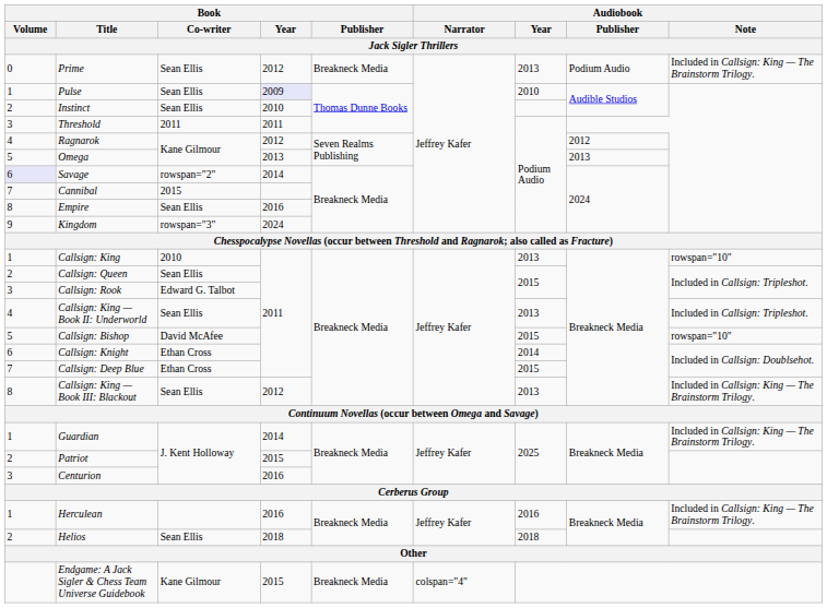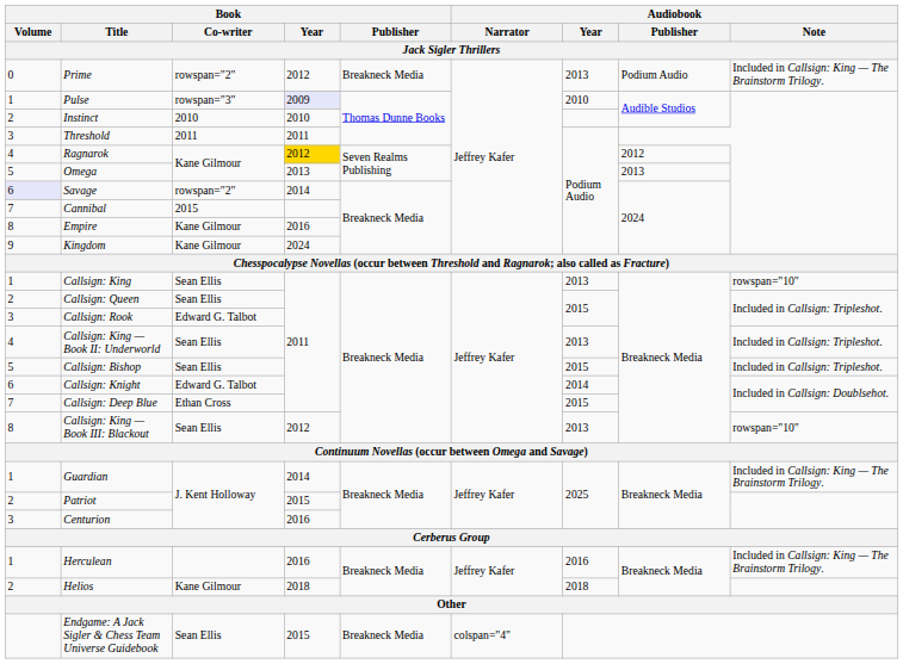Prime | Book / Co-writer: Sean Ellis -> rowspan="2"
Pulse | Book / Co-writer: Sean Ellis -> rowspan="3"
Instinct | Book / Co-writer: Sean Ellis -> 2010
Ragnarok | Book / Year: no background -> gold background
Empire | Book / Co-writer: Sean Ellis -> Kane Gilmour
Kingdom | Book / Co-writer: rowspan="3" -> Kane Gilmour
Callsign: King | Book / Co-writer: 2010 -> Sean Ellis
Callsign: Bishop | Book / Co-writer: David McAfee -> Sean Ellis
Callsign: Bishop | Audiobook / Note: rowspan="10" -> Included in Callsign: Tripleshot.
Callsign: Knight | Book / Co-writer: Ethan Cross -> Edward G. Talbot
Callsign: King — Book III: Blackout | Audiobook / Note: Included in Callsign: King — The Brainstorm Trilogy. -> rowspan="10"
Helios | Book / Co-writer: Sean Ellis -> Kane Gilmour
Endgame: A Jack Sigler & Chess Team Universe Guidebook | Book / Co-writer: Kane Gilmour -> Sean Ellis
